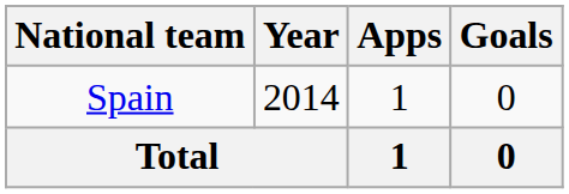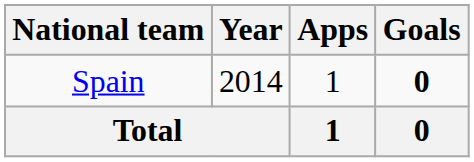Spain | Goals: normal -> bold
